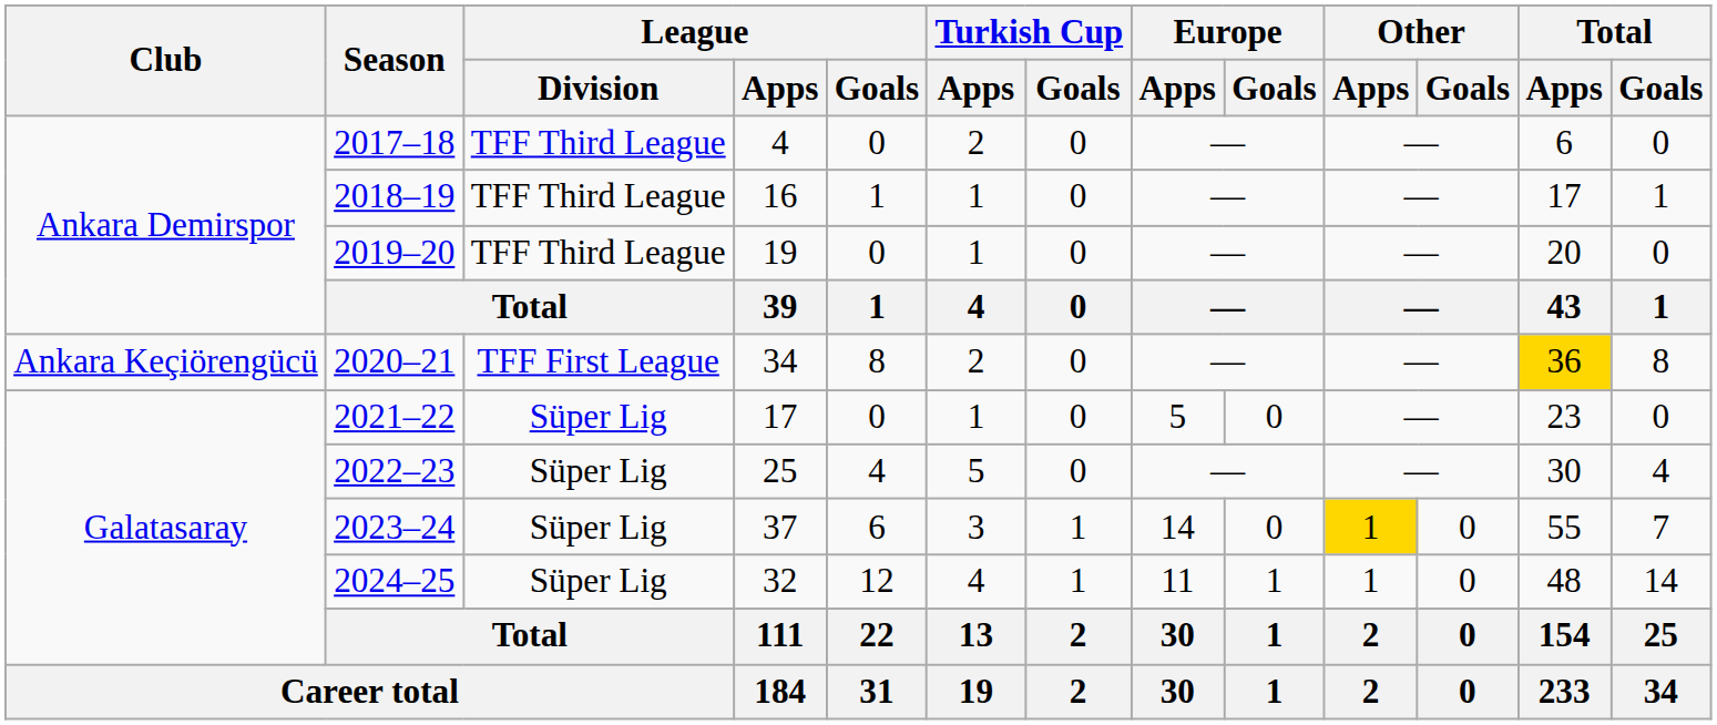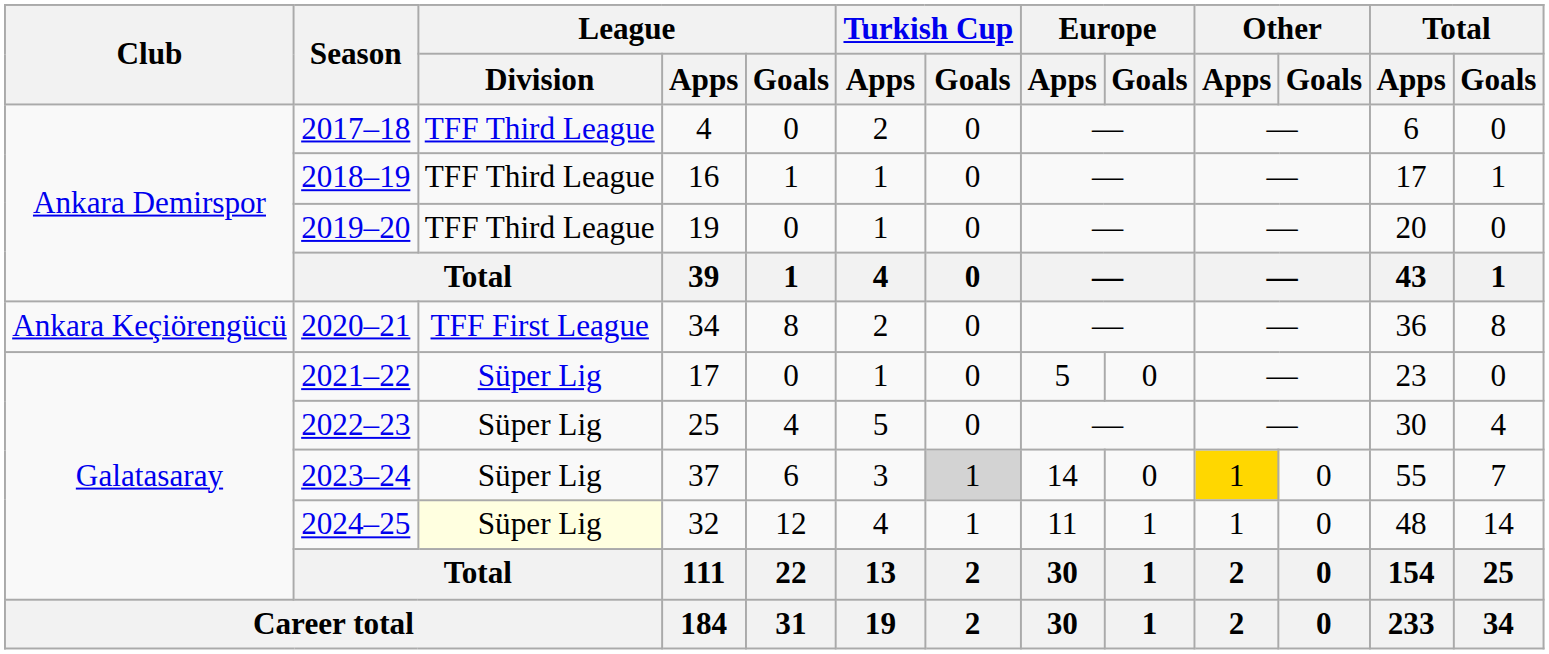2020–21 | Total / Apps: gold background -> no background
2023–24 | Turkish Cup / Goals: no background -> lightgrey background
2024–25 | League / Division: no background -> lightyellow background
